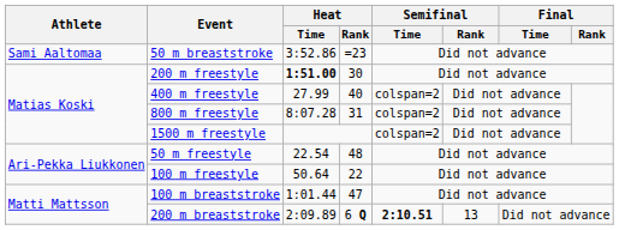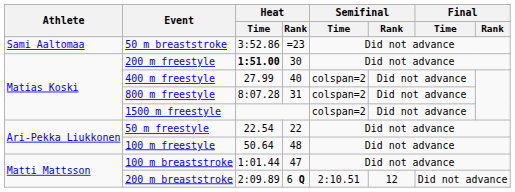50 m freestyle | Heat / Rank: 48 -> 22
100 m freestyle | Heat / Rank: 22 -> 48
200 m breaststroke | Semifinal / Time: bold -> normal
200 m breaststroke | Semifinal / Rank: 13 -> 12
